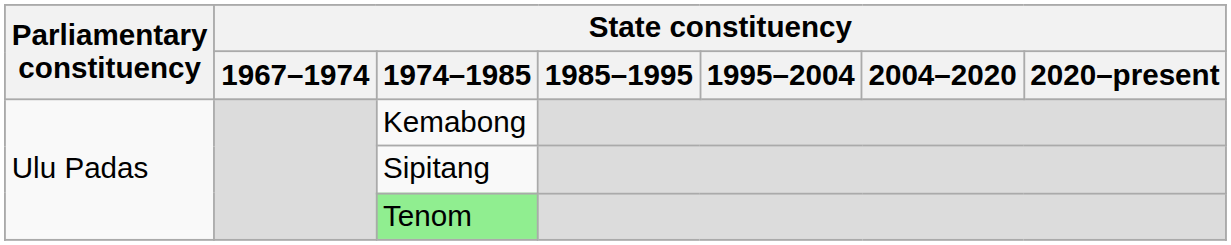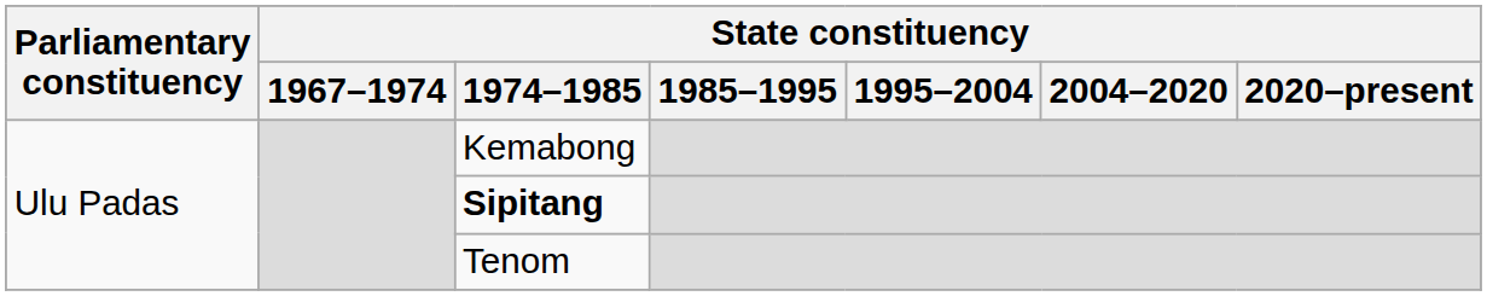Sipitang | State constituency / 1974–1985: normal -> bold
Tenom | State constituency / 1974–1985: lightgreen background -> no background
